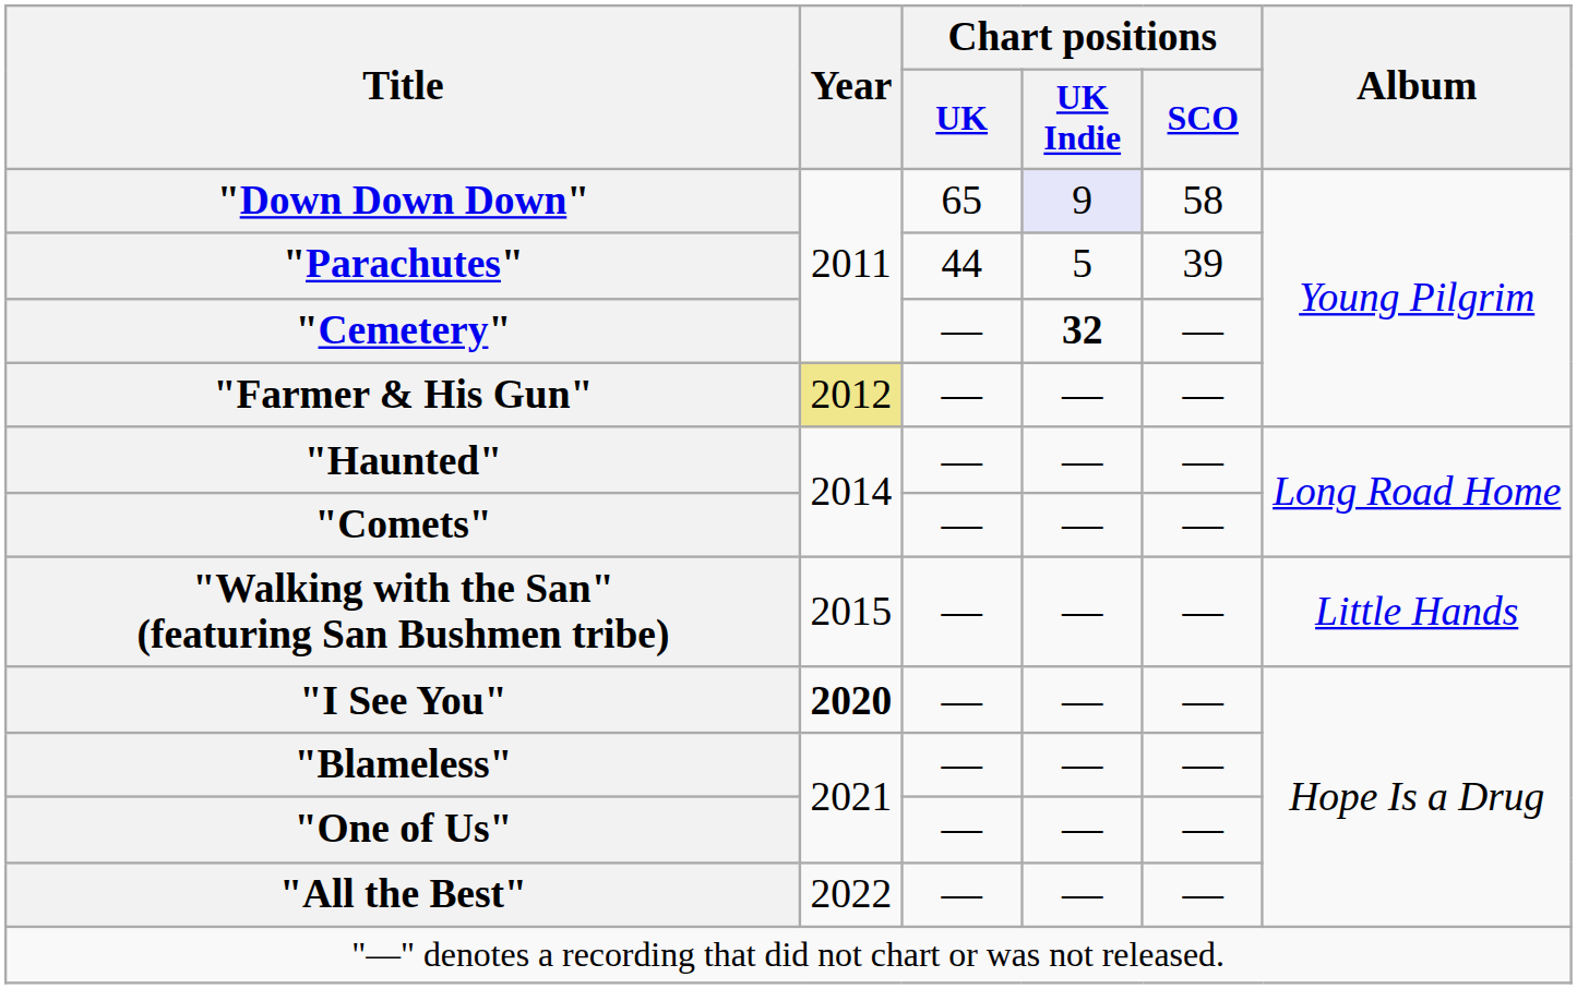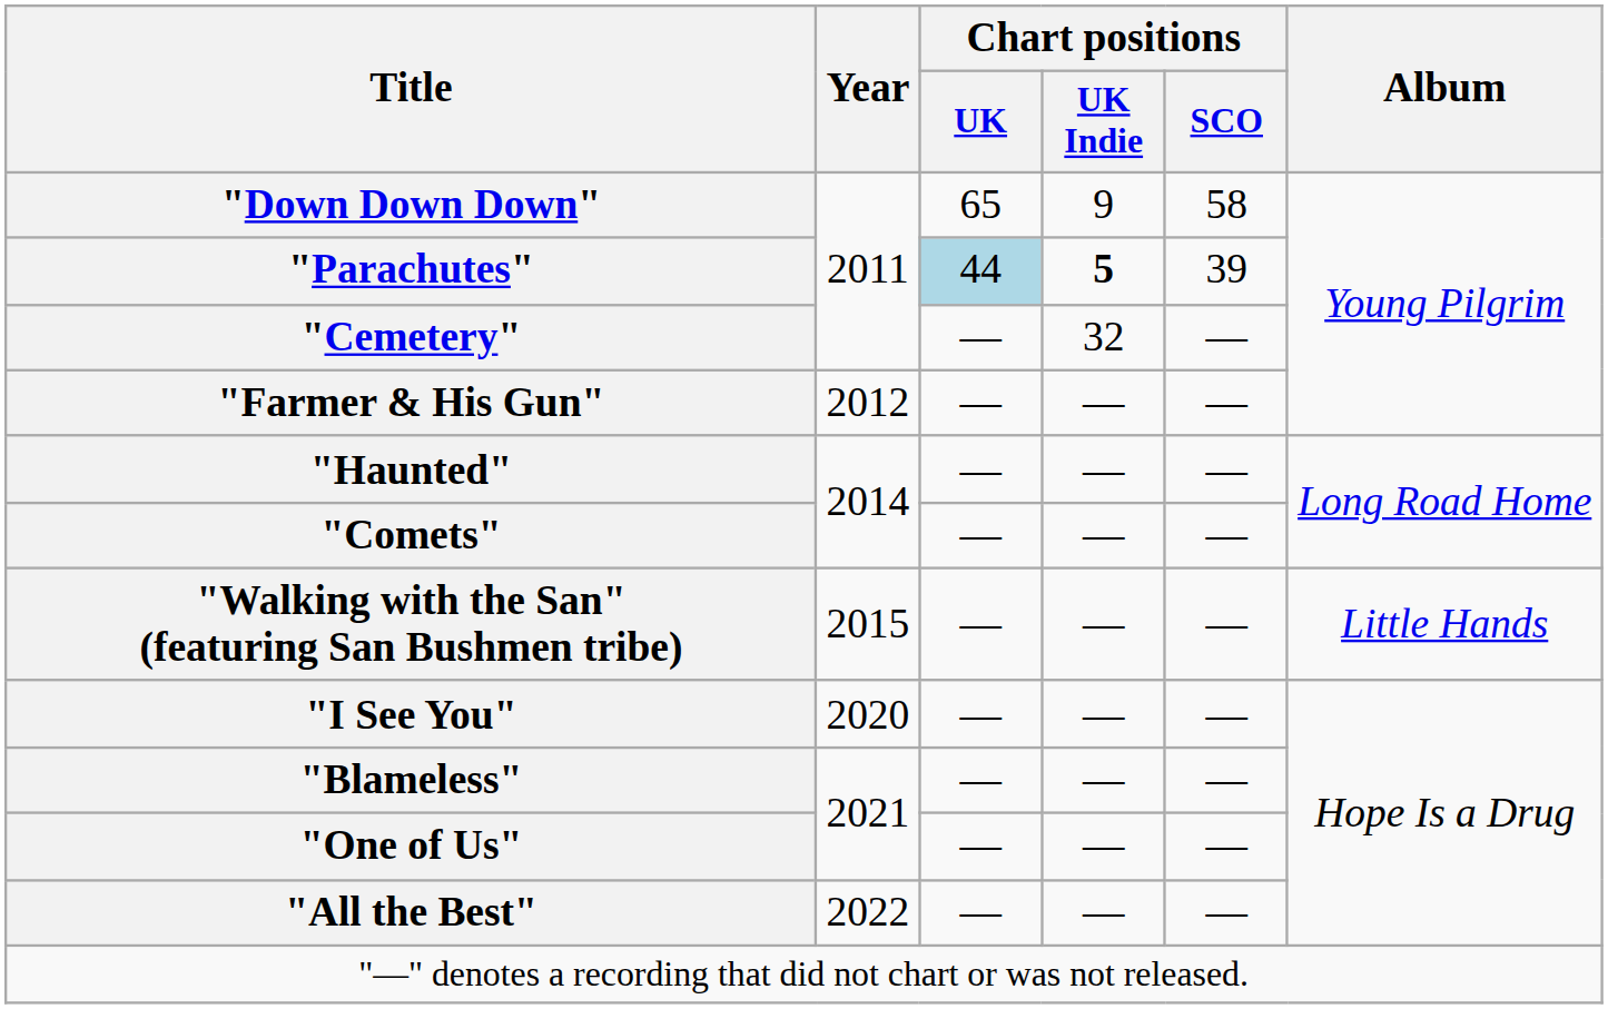"Down Down Down" | Chart positions / UK Indie: lavender background -> no background
"Parachutes" | Chart positions / UK: no background -> lightblue background
"Parachutes" | Chart positions / UK Indie: normal -> bold
"Cemetery" | Chart positions / UK Indie: bold -> normal
"Farmer & His Gun" | Year: khaki background -> no background
"I See You" | Year: bold -> normal
